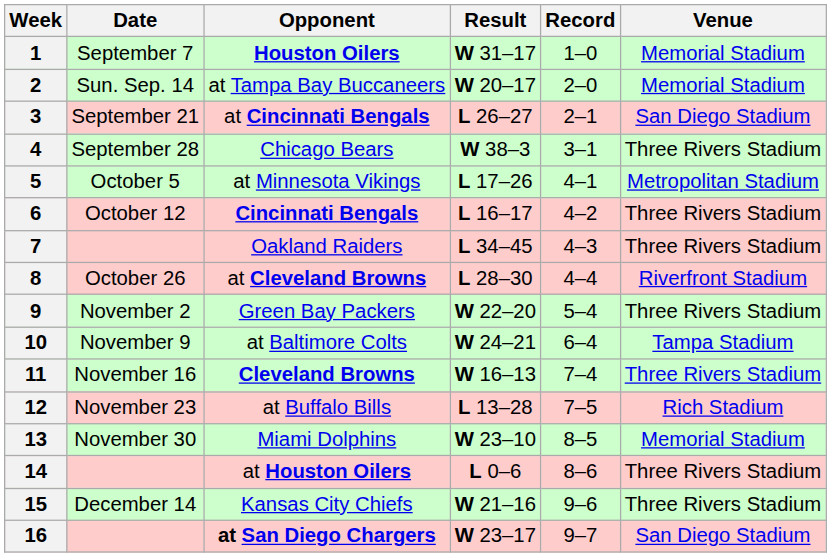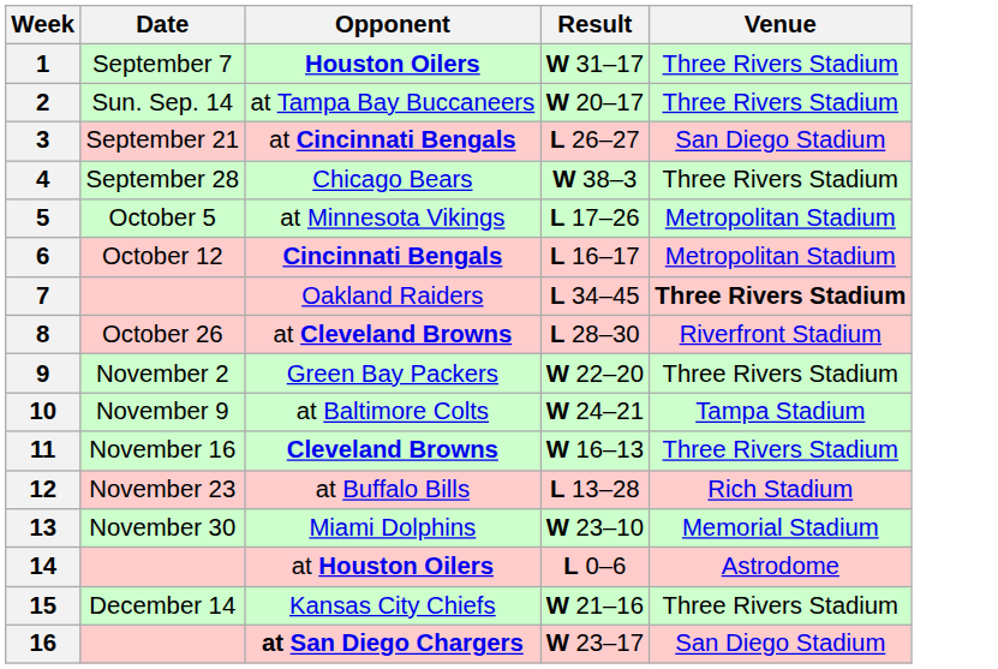- column: Record | 1–0 | 2–0 | 2–1 | 3–1 | 4–1 | 4–2 | 4–3 | 4–4 | 5–4 | 6–4 | 7–4 | 7–5 | 8–5 | 8–6 | 9–6 | 9–7
1 | Venue: Memorial Stadium -> Three Rivers Stadium
2 | Venue: Memorial Stadium -> Three Rivers Stadium
6 | Venue: Three Rivers Stadium -> Metropolitan Stadium
7 | Venue: normal -> bold
14 | Venue: Three Rivers Stadium -> Astrodome
